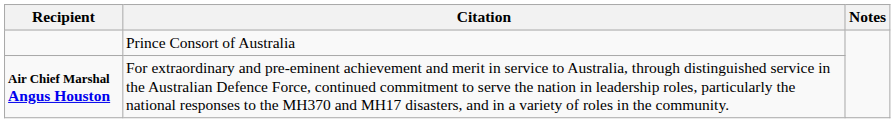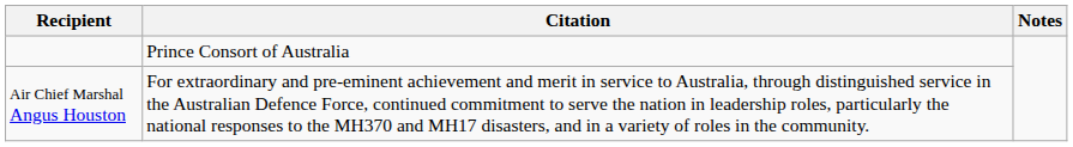Air Chief Marshal Angus Houston | Recipient: bold -> normal
